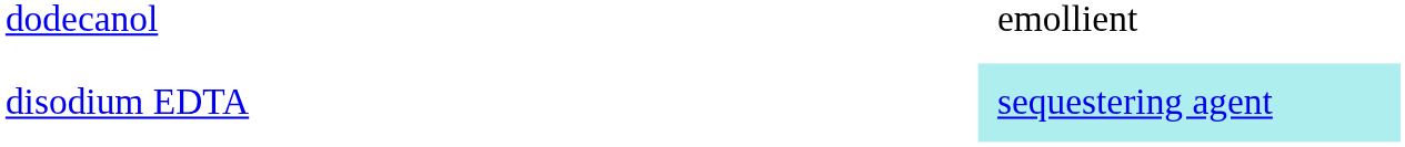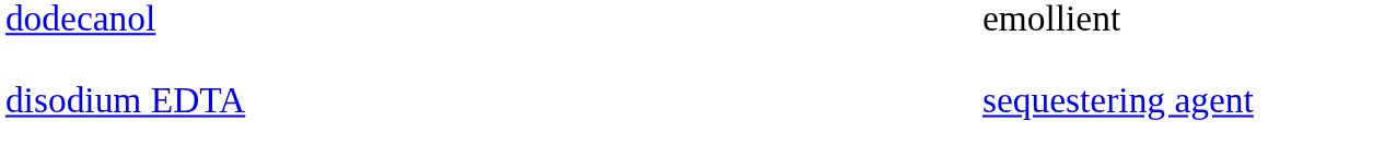disodium EDTA | column 2: paleturquoise background -> no background
